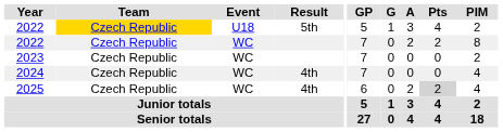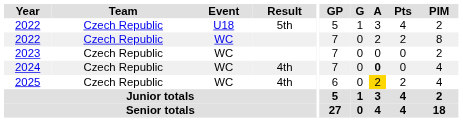2022 / 5th | Team: gold background -> no background
2024 | A: normal -> bold
2025 | A: no background -> gold background
2025 | Pts: lightgrey background -> no background
